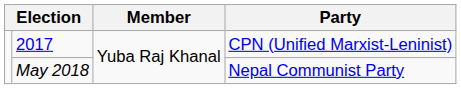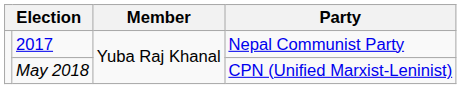2017 | Party: CPN (Unified Marxist-Leninist) -> Nepal Communist Party
May 2018 | Party: Nepal Communist Party -> CPN (Unified Marxist-Leninist)
